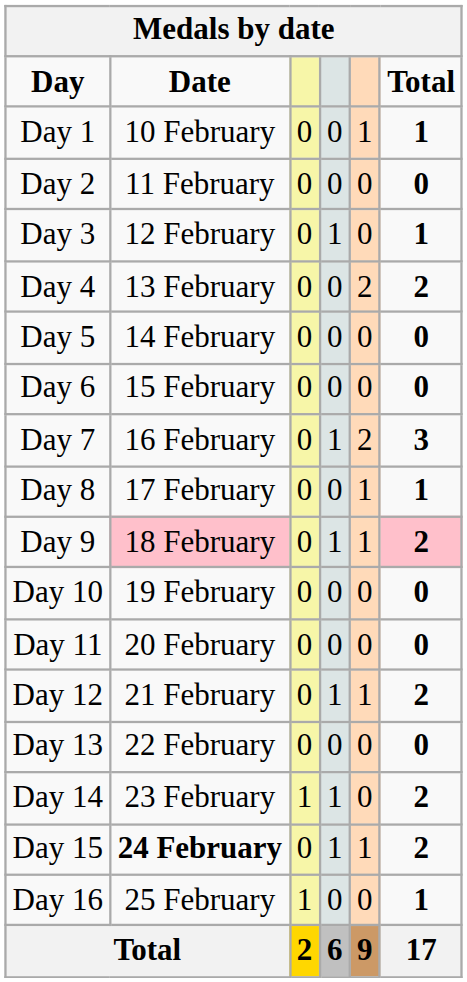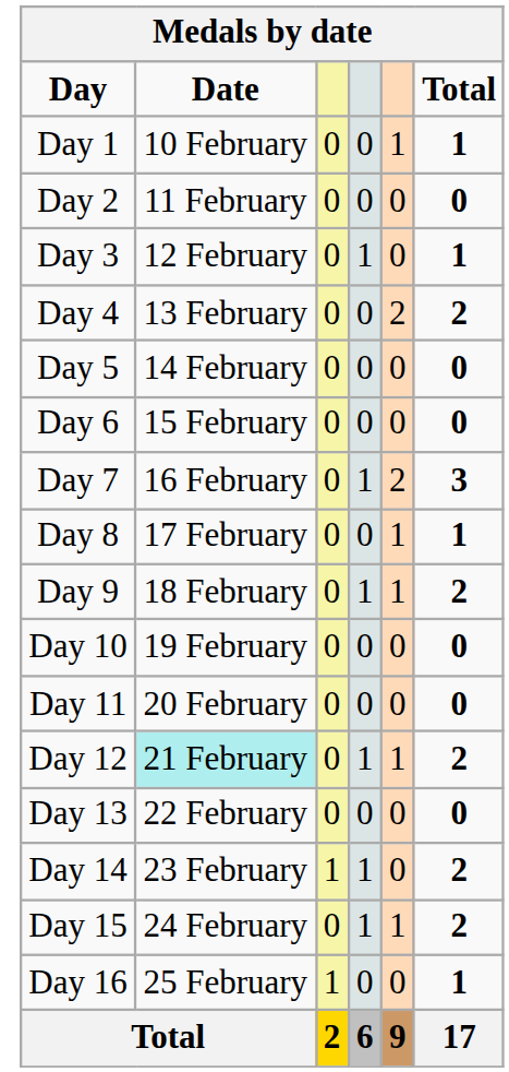Day 9 | Date: pink background -> no background
Day 9 | Total: pink background -> no background
Day 12 | Date: no background -> paleturquoise background
Day 15 | Date: bold -> normal
